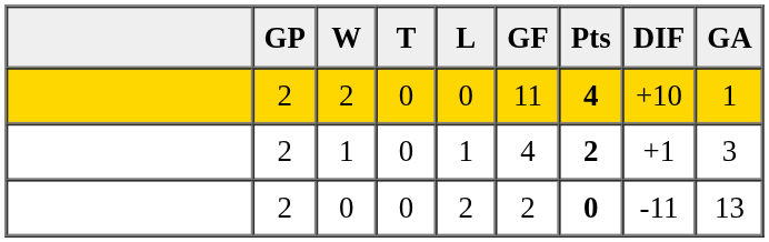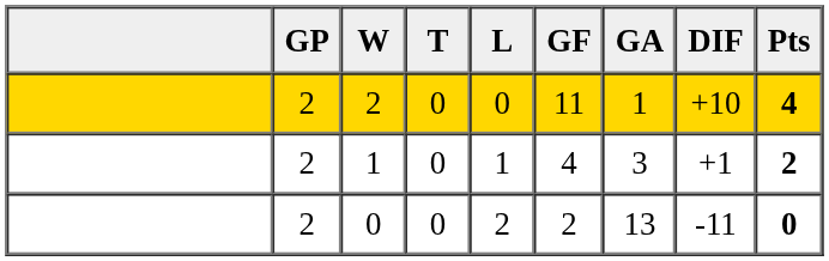columns swapped: GA <-> Pts
